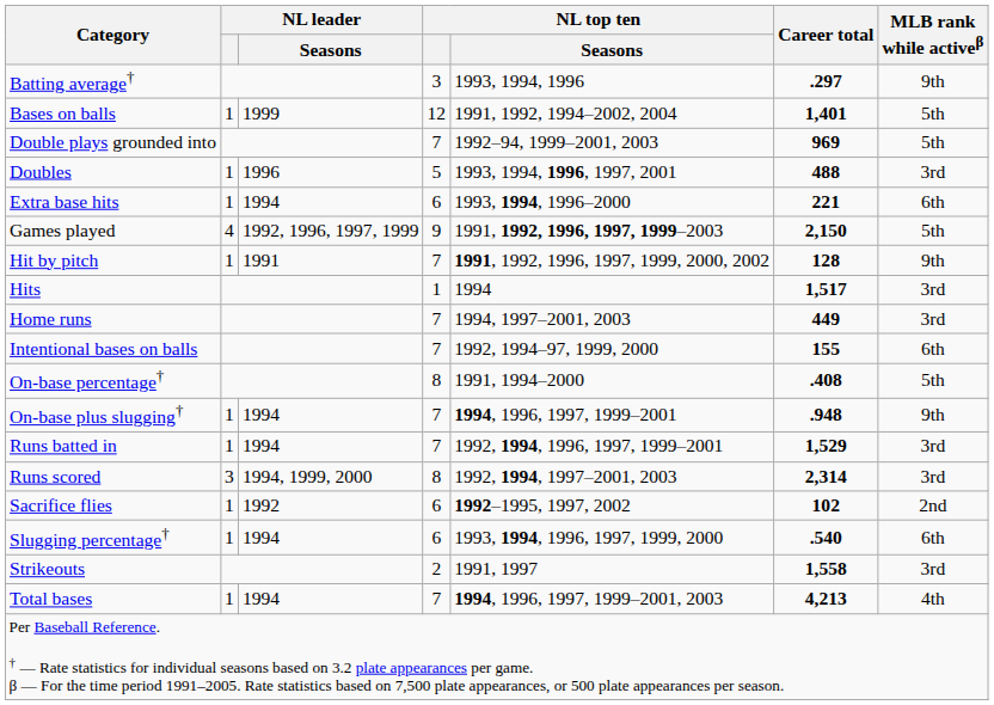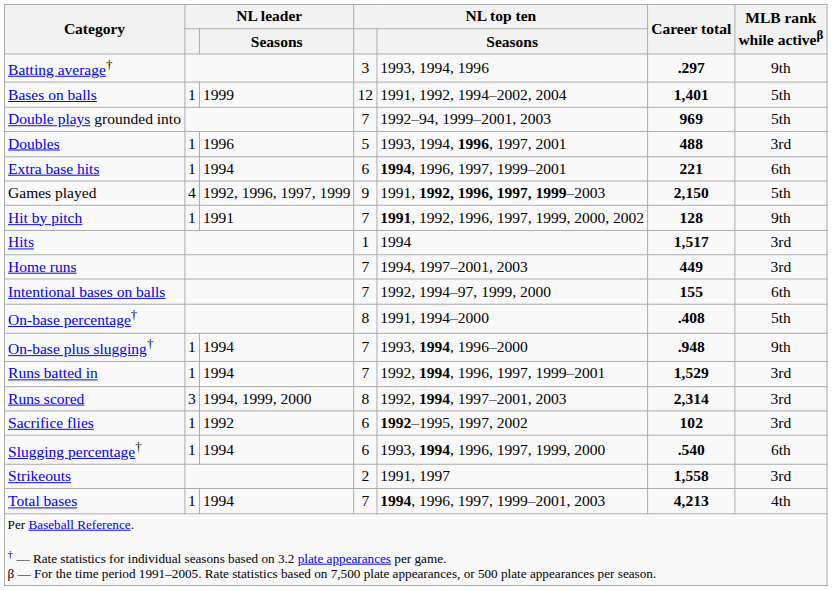Extra base hits | NL top ten / Seasons: 1993, 1994, 1996–2000 -> 1994, 1996, 1997, 1999–2001
On-base plus slugging† | NL top ten / Seasons: 1994, 1996, 1997, 1999–2001 -> 1993, 1994, 1996–2000
Sacrifice flies | MLB rank while activeβ: 2nd -> 3rd
